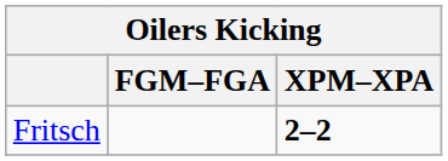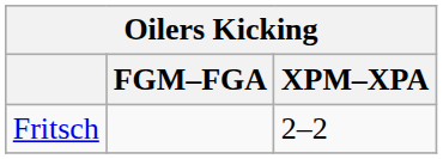Fritsch | XPM–XPA: bold -> normal
